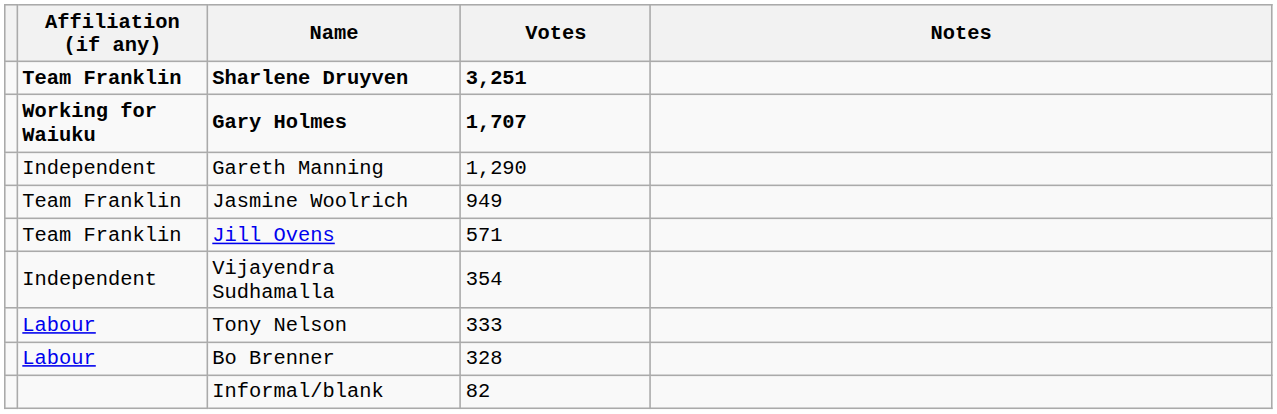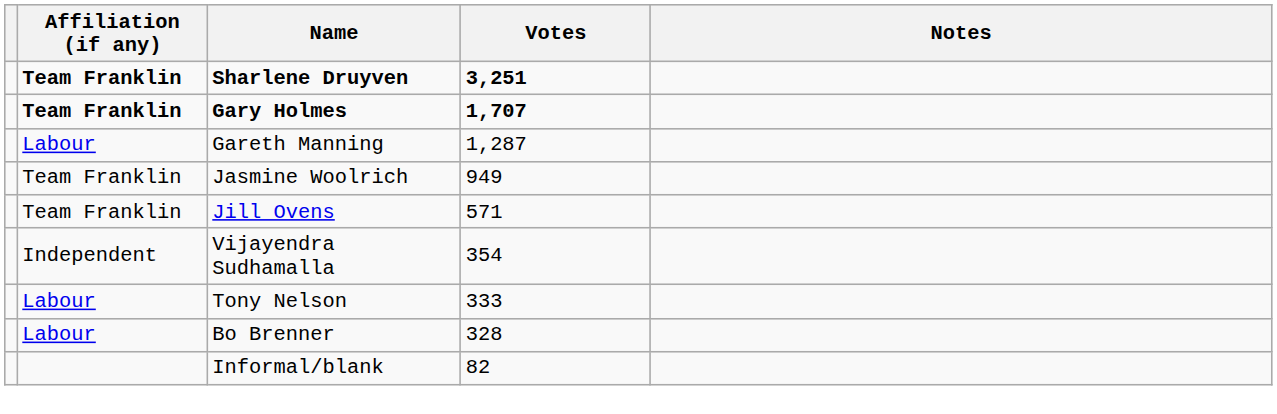Gary Holmes | Affiliation (if any): Working for Waiuku -> Team Franklin
Gareth Manning | Affiliation (if any): Independent -> Labour
Gareth Manning | Votes: 1,290 -> 1,287
